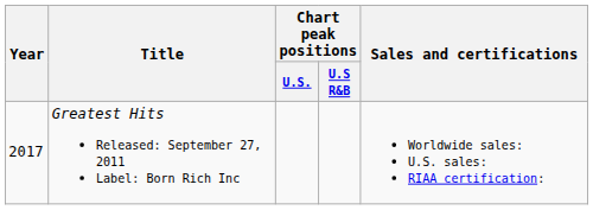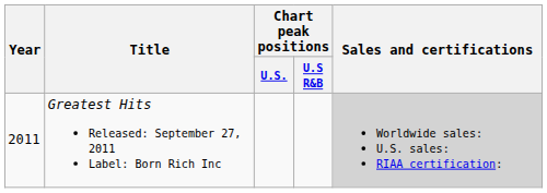row 3 | Year: 2017 -> 2011
row 3 | Sales and certifications: no background -> lightgrey background
